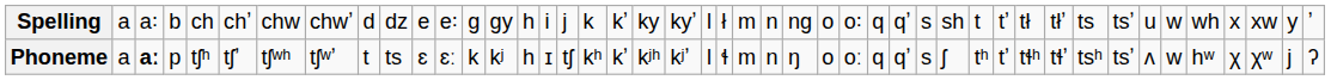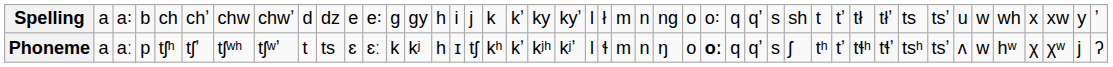Phoneme | column 3: bold -> normal
Phoneme | column 28: normal -> bold
